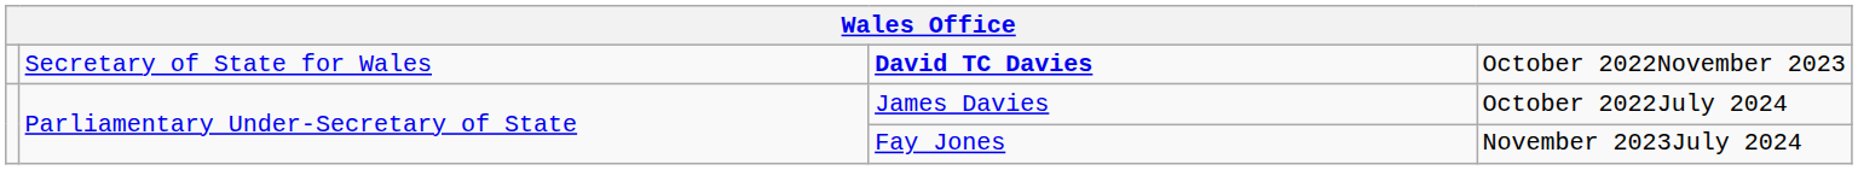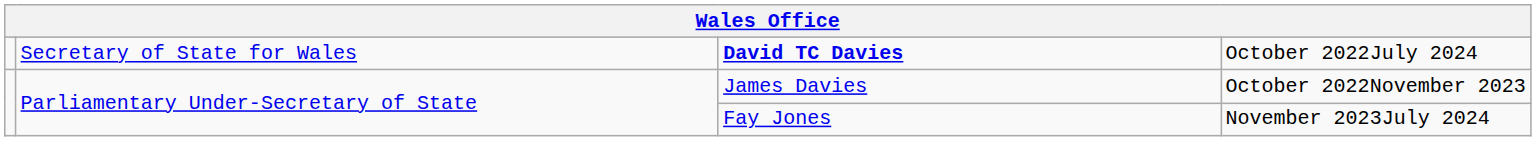David TC Davies | column 4: October 2022November 2023 -> October 2022July 2024
James Davies | column 4: October 2022July 2024 -> October 2022November 2023
